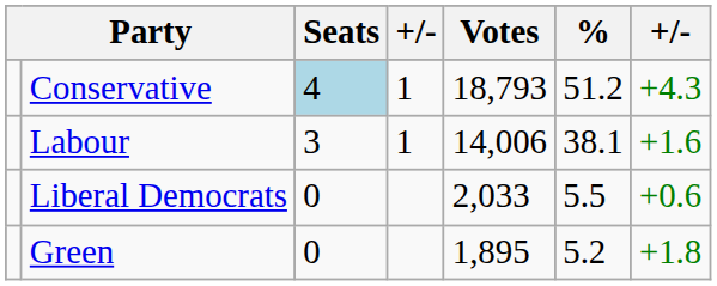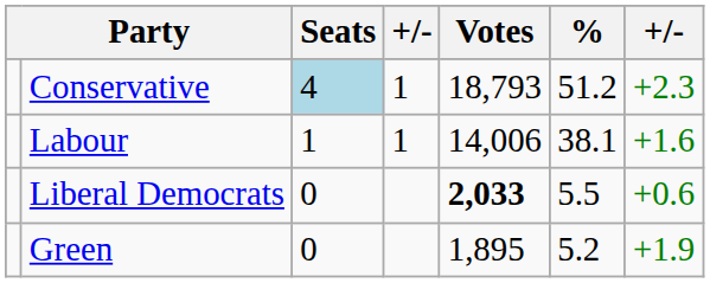Conservative | column 7: +4.3 -> +2.3
Labour | Seats: 3 -> 1
Liberal Democrats | Votes: normal -> bold
Green | column 7: +1.8 -> +1.9
